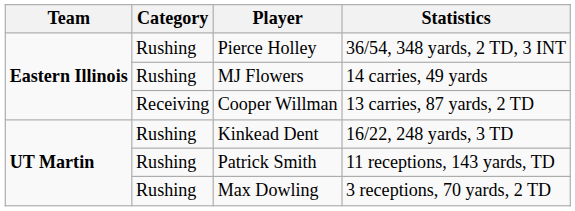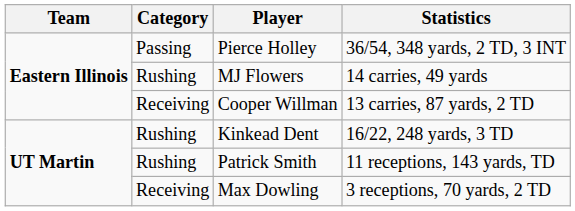Pierce Holley | Category: Rushing -> Passing
Max Dowling | Category: Rushing -> Receiving
